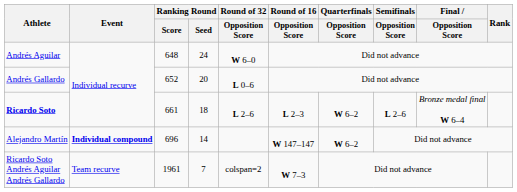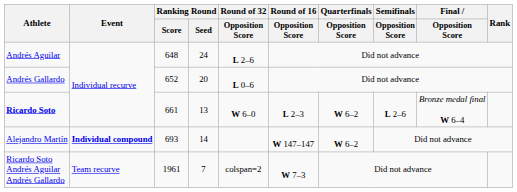Andrés Aguilar | Round of 32 / Opposition Score: W 6–0 -> L 2–6
Ricardo Soto | Ranking Round / Seed: 18 -> 13
Ricardo Soto | Round of 32 / Opposition Score: L 2–6 -> W 6–0
Alejandro Martín | Ranking Round / Score: 696 -> 693
